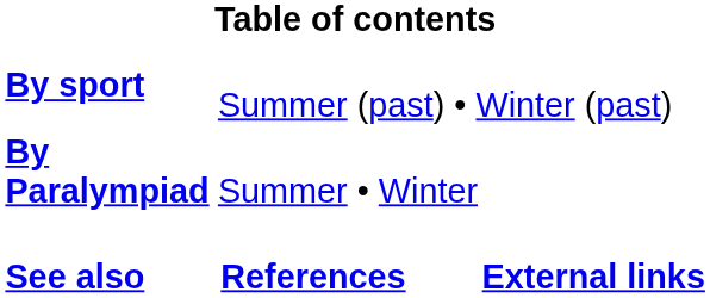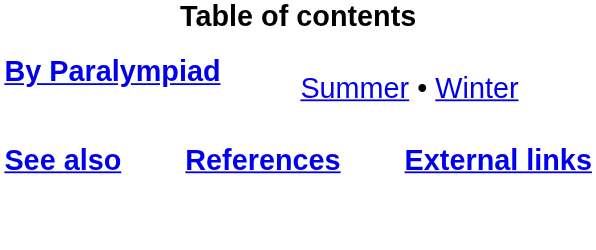- row: By sport | Summer (past) • Winter (past)
